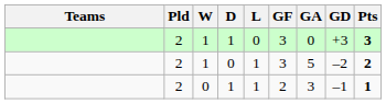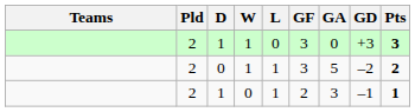columns swapped: W <-> D
